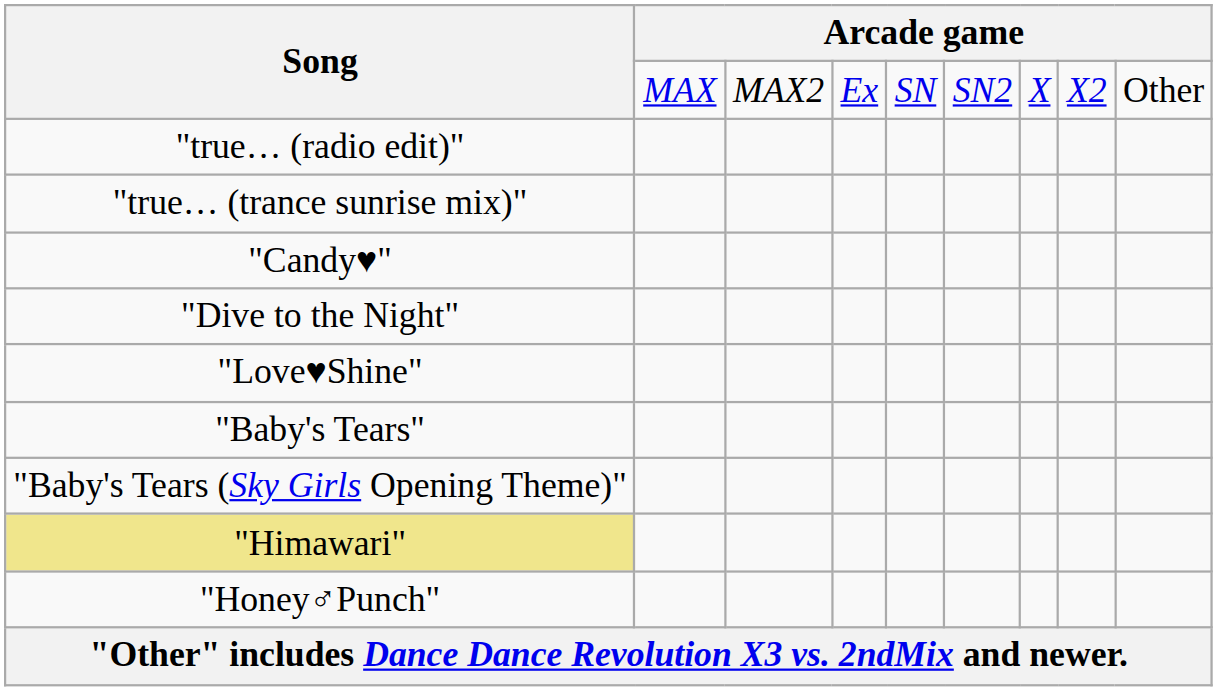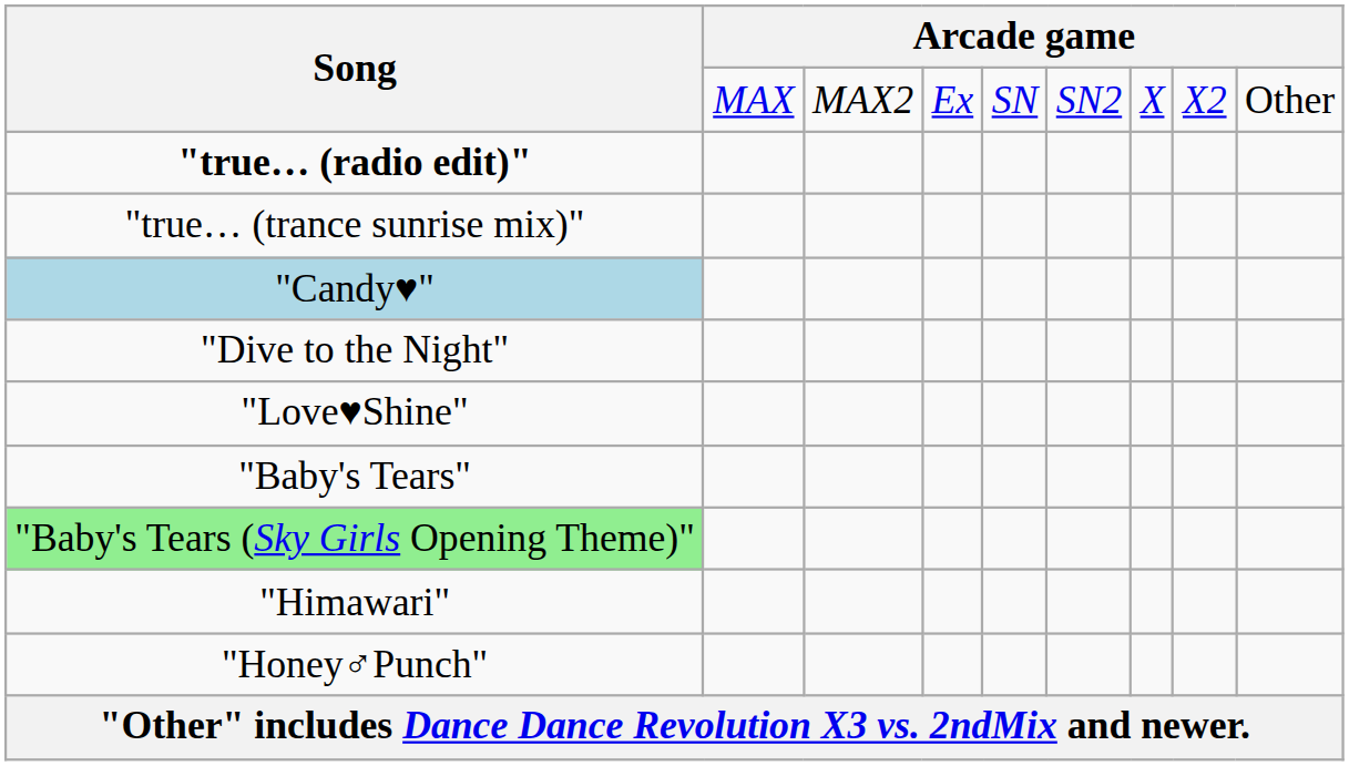"true… (radio edit)" | Song: normal -> bold
"Candy♥" | Song: no background -> lightblue background
"Baby's Tears (Sky Girls Opening Theme)" | Song: no background -> lightgreen background
"Himawari" | Song: khaki background -> no background
